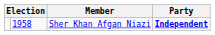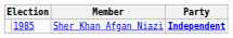Sher Khan Afgan Niazi | column 2: 1958 -> 1985
